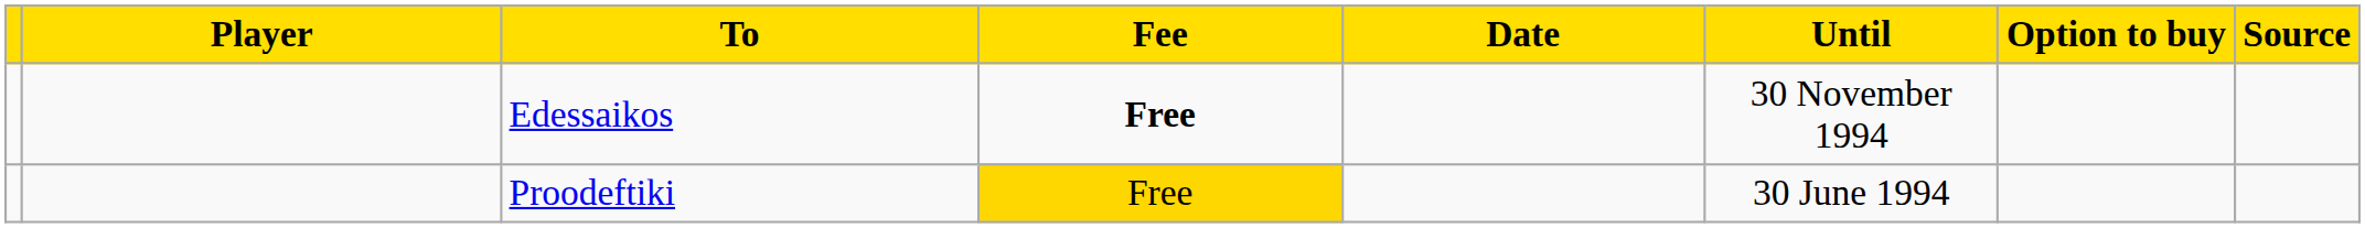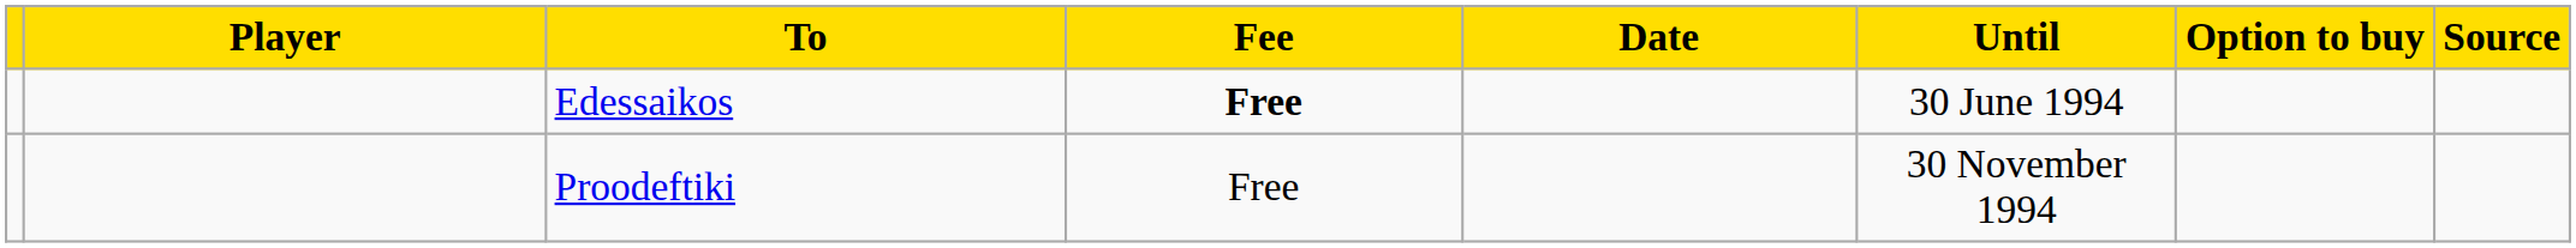Edessaikos | Until: 30 November 1994 -> 30 June 1994
Proodeftiki | Fee: gold background -> no background
Proodeftiki | Until: 30 June 1994 -> 30 November 1994
